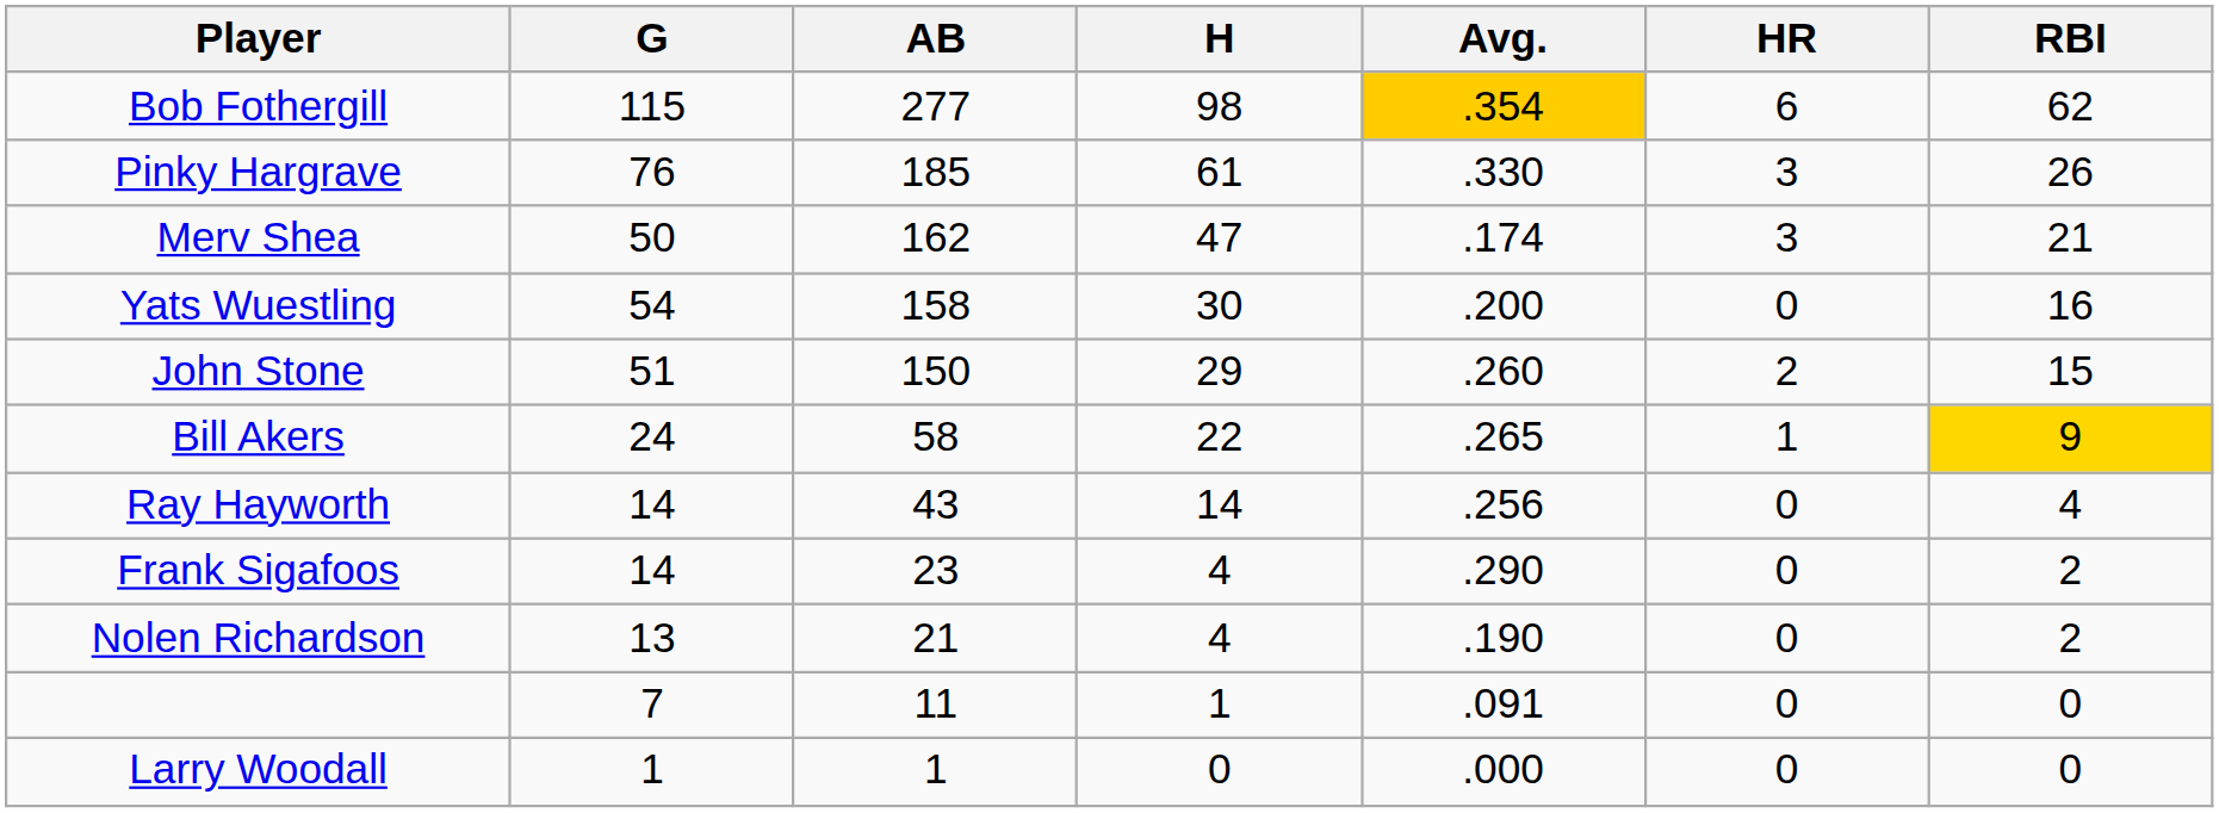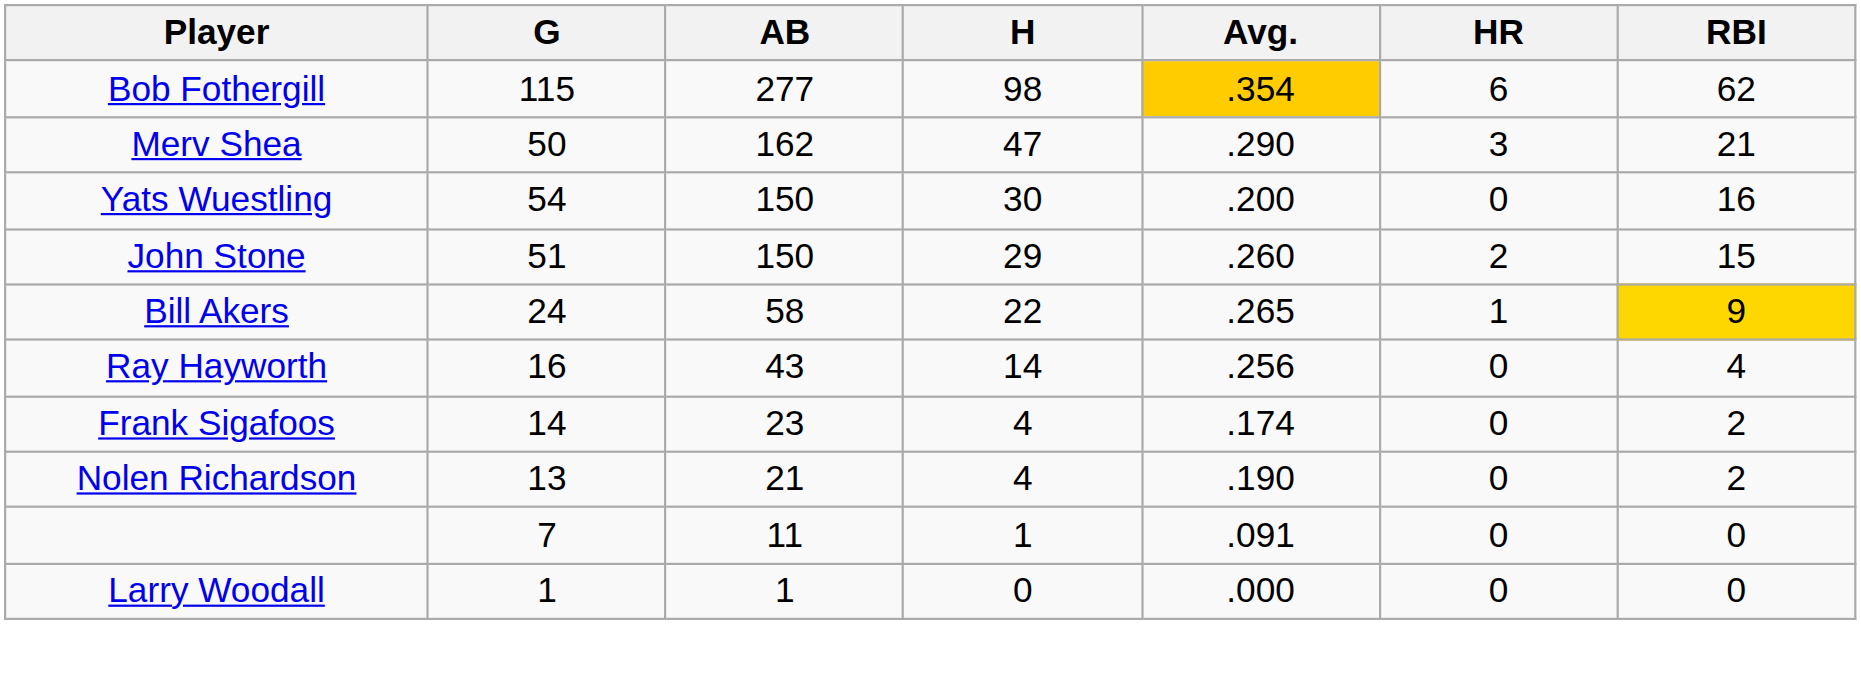- row: Pinky Hargrave | 76 | 185 | 61 | .330 | 3 | 26
Merv Shea | Avg.: .174 -> .290
Yats Wuestling | AB: 158 -> 150
Ray Hayworth | G: 14 -> 16
Frank Sigafoos | Avg.: .290 -> .174
